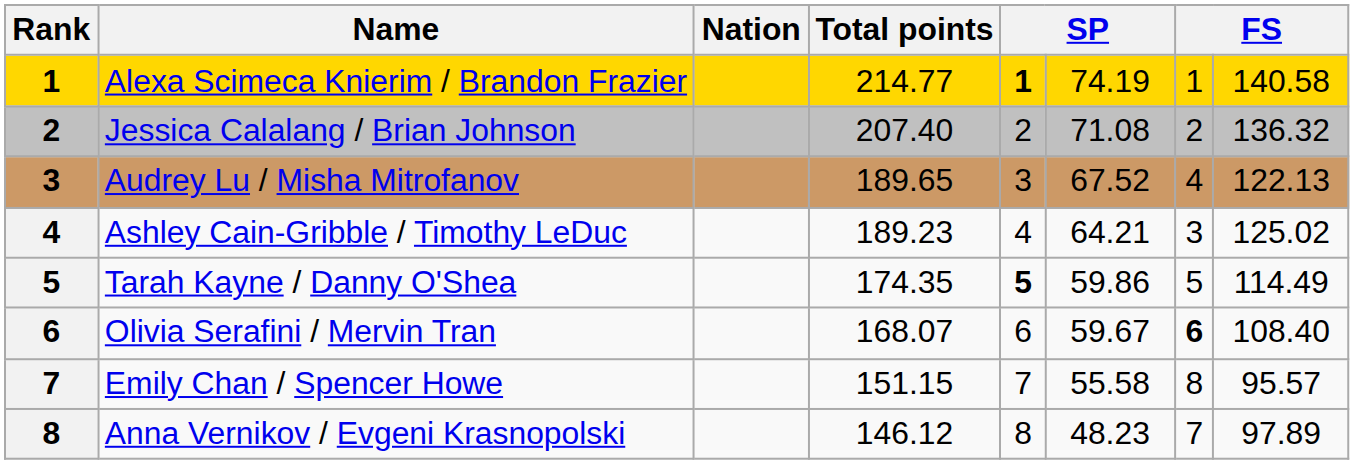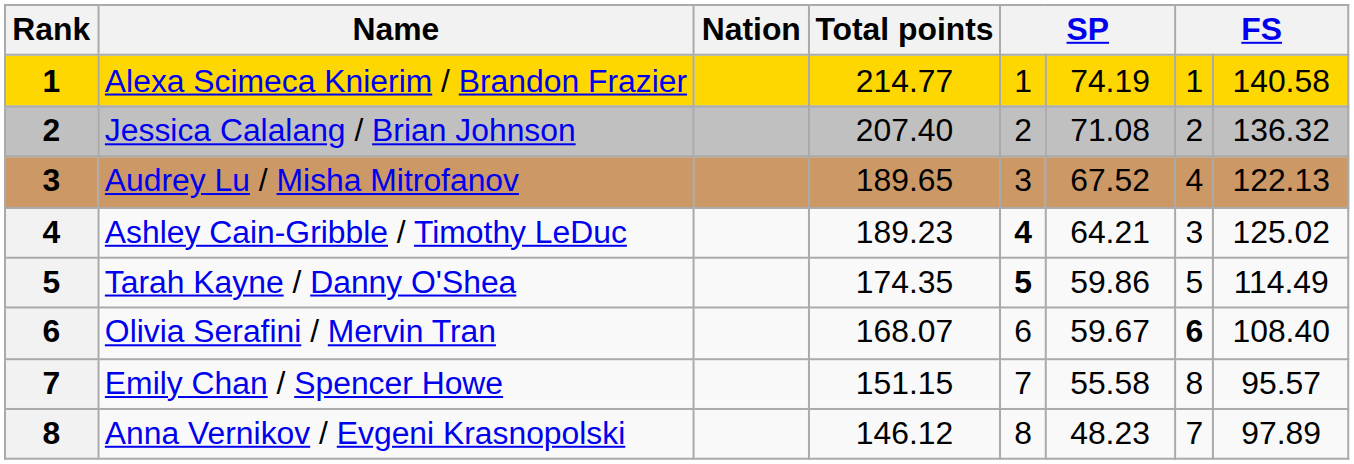Alexa Scimeca Knierim / Brandon Frazier | column 5: bold -> normal
Ashley Cain-Gribble / Timothy LeDuc | column 5: normal -> bold
